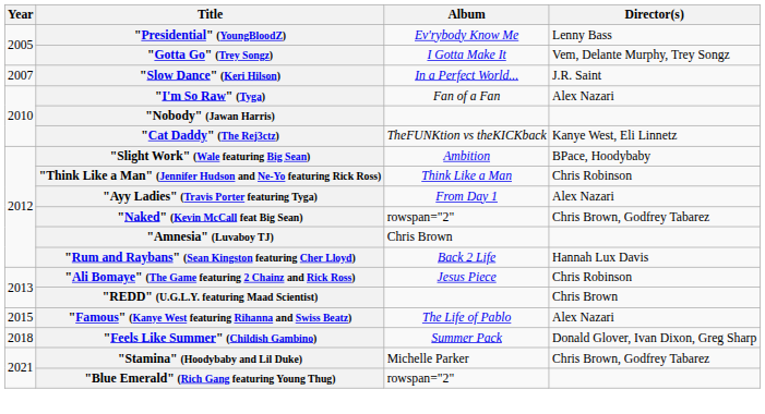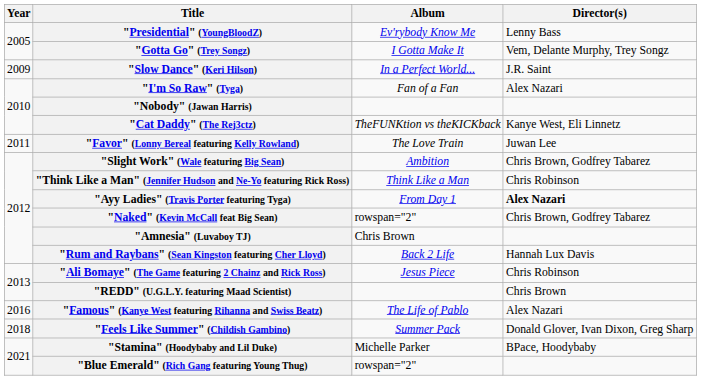"Slow Dance" (Keri Hilson) | Year: 2007 -> 2009
+ row: 2011 | "Favor" (Lonny Bereal featuring Kelly Rowland) | The Love Train | Juwan Lee
"Slight Work" (Wale featuring Big Sean) | Director(s): BPace, Hoodybaby -> Chris Brown, Godfrey Tabarez
"Ayy Ladies" (Travis Porter featuring Tyga) | Director(s): normal -> bold
"Famous" (Kanye West featuring Rihanna and Swiss Beatz) | Year: 2015 -> 2016
"Stamina" (Hoodybaby and Lil Duke) | Director(s): Chris Brown, Godfrey Tabarez -> BPace, Hoodybaby
